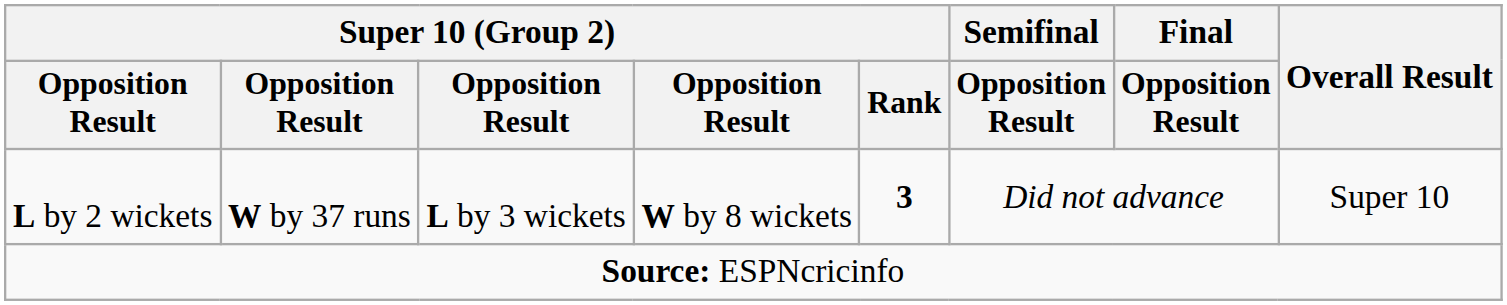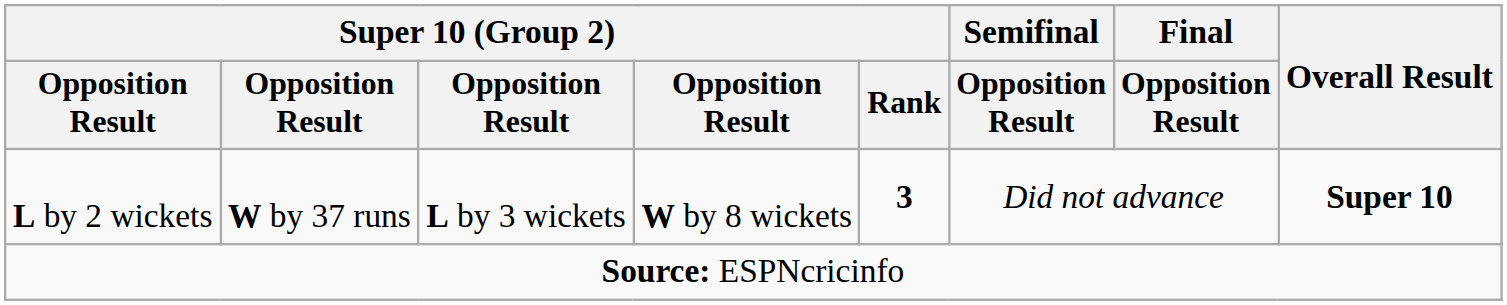L by 2 wickets | Overall Result: normal -> bold
